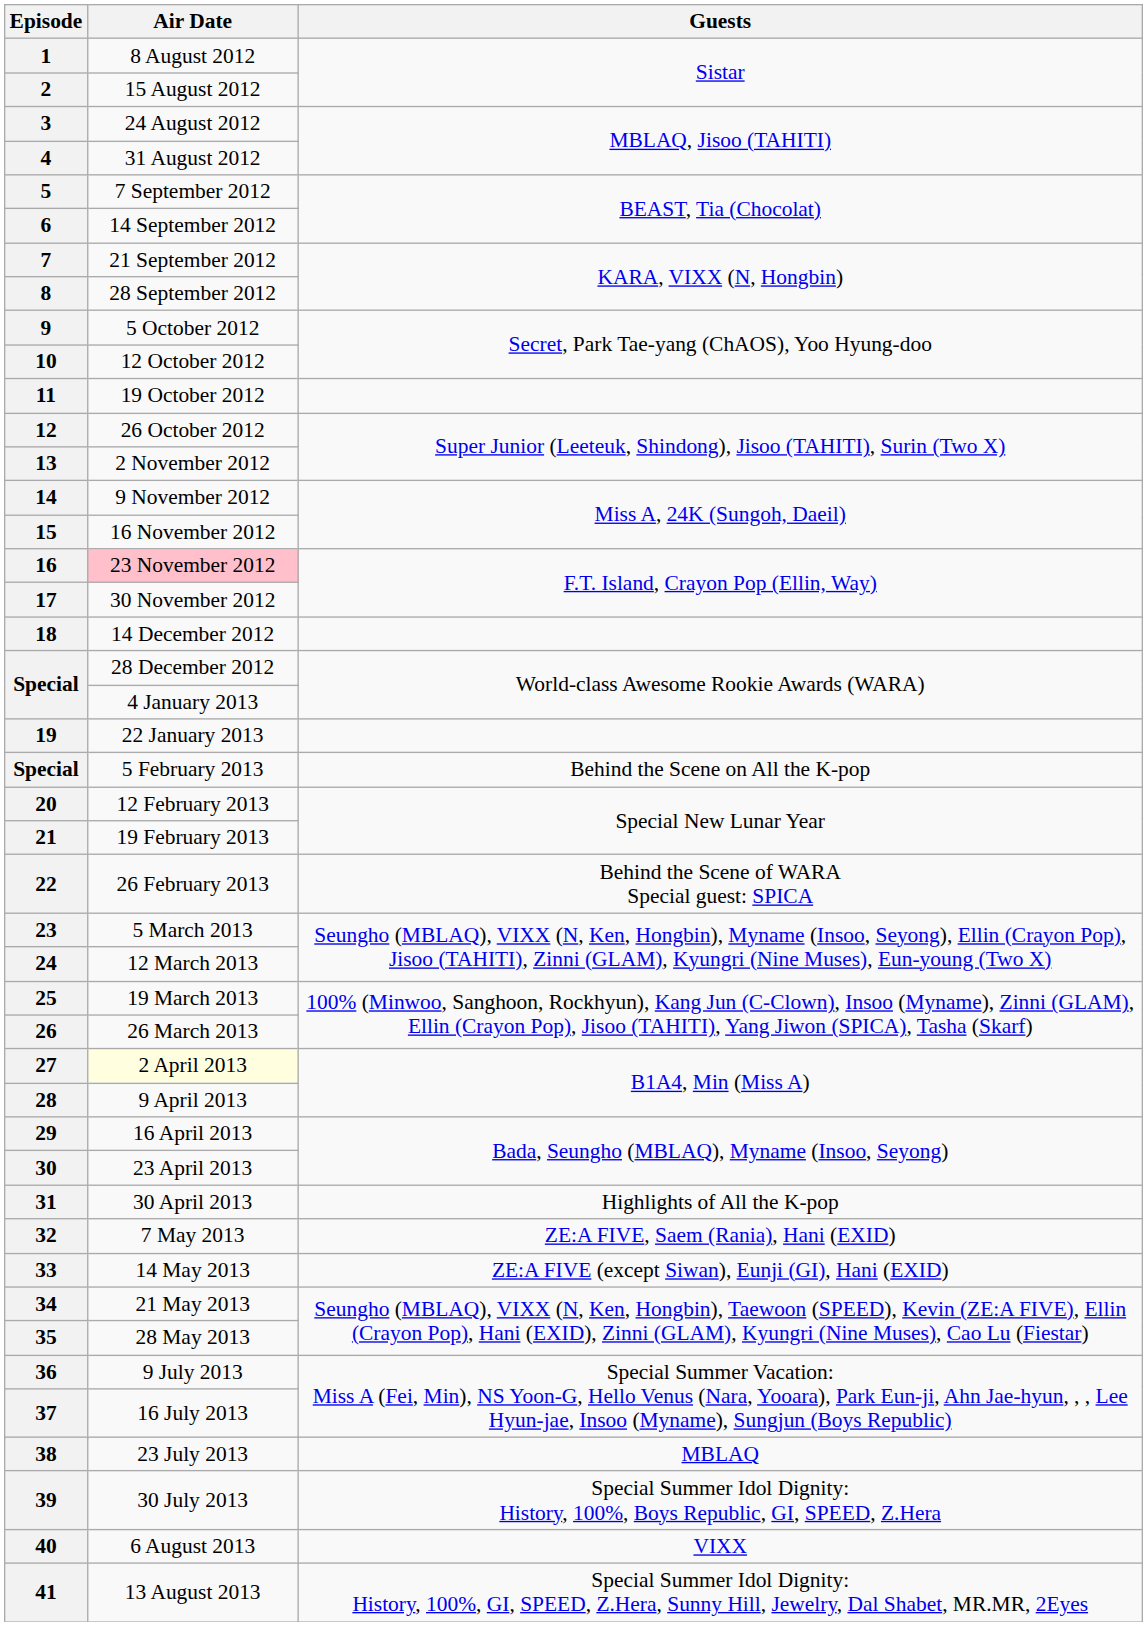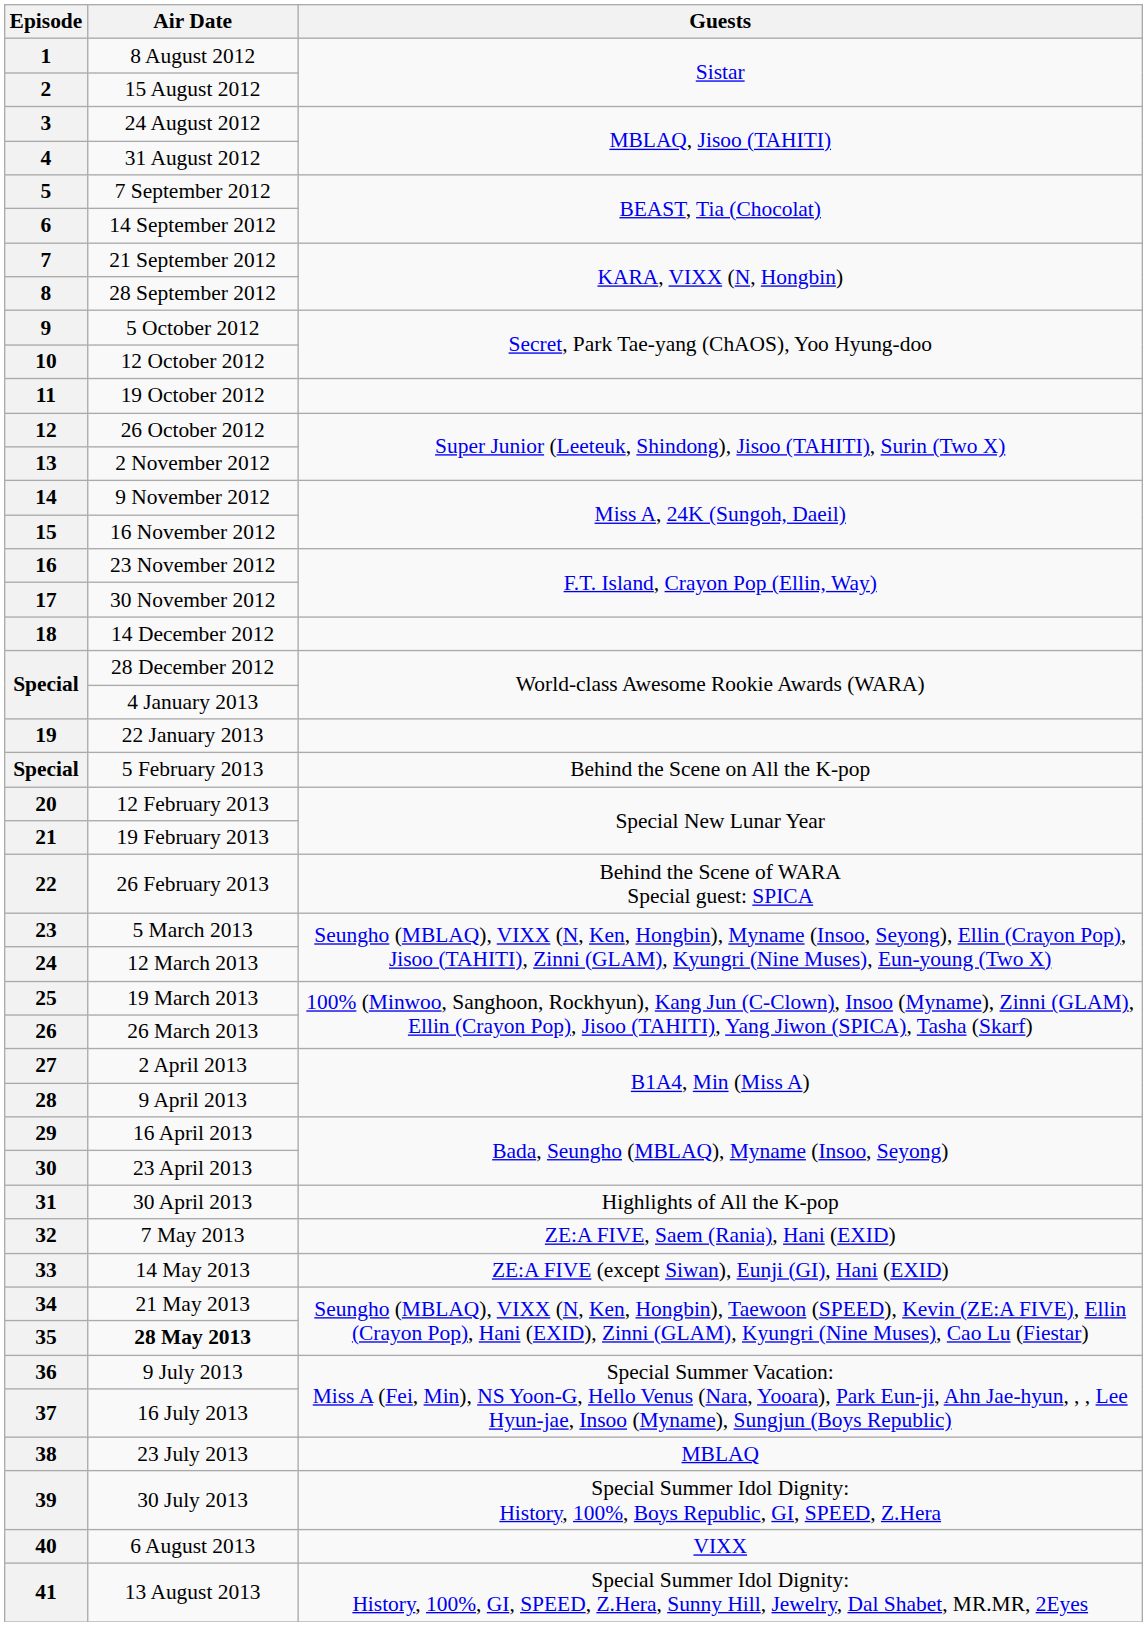23 November 2012 | Air Date: pink background -> no background
2 April 2013 | Air Date: lightyellow background -> no background
28 May 2013 | Air Date: normal -> bold
